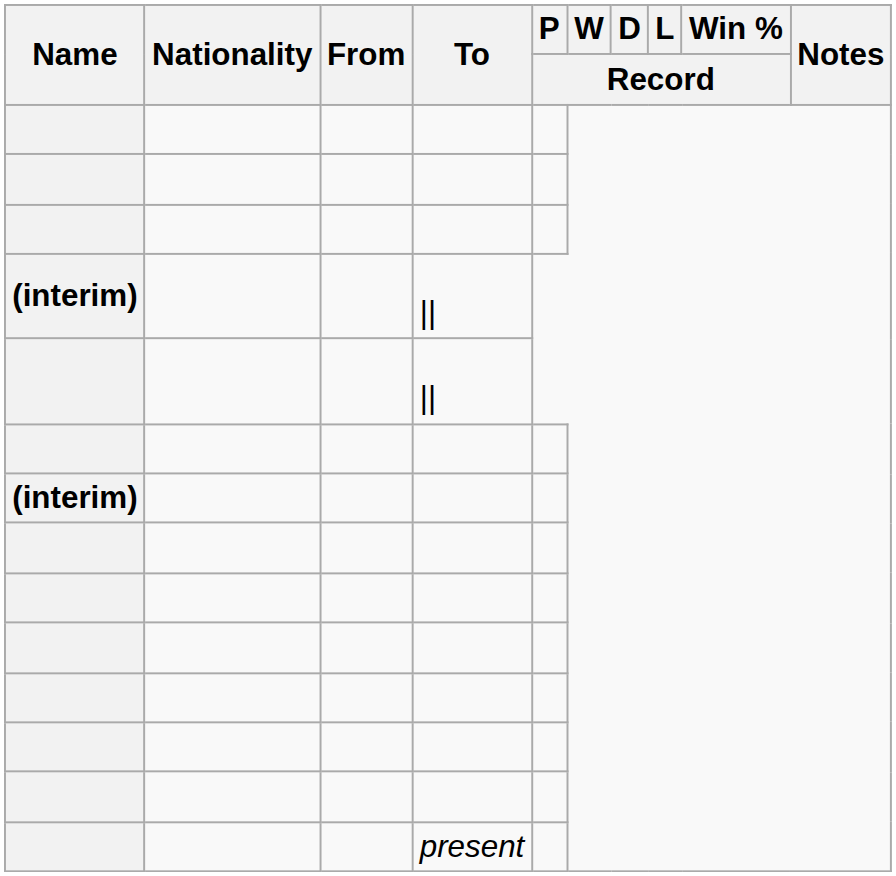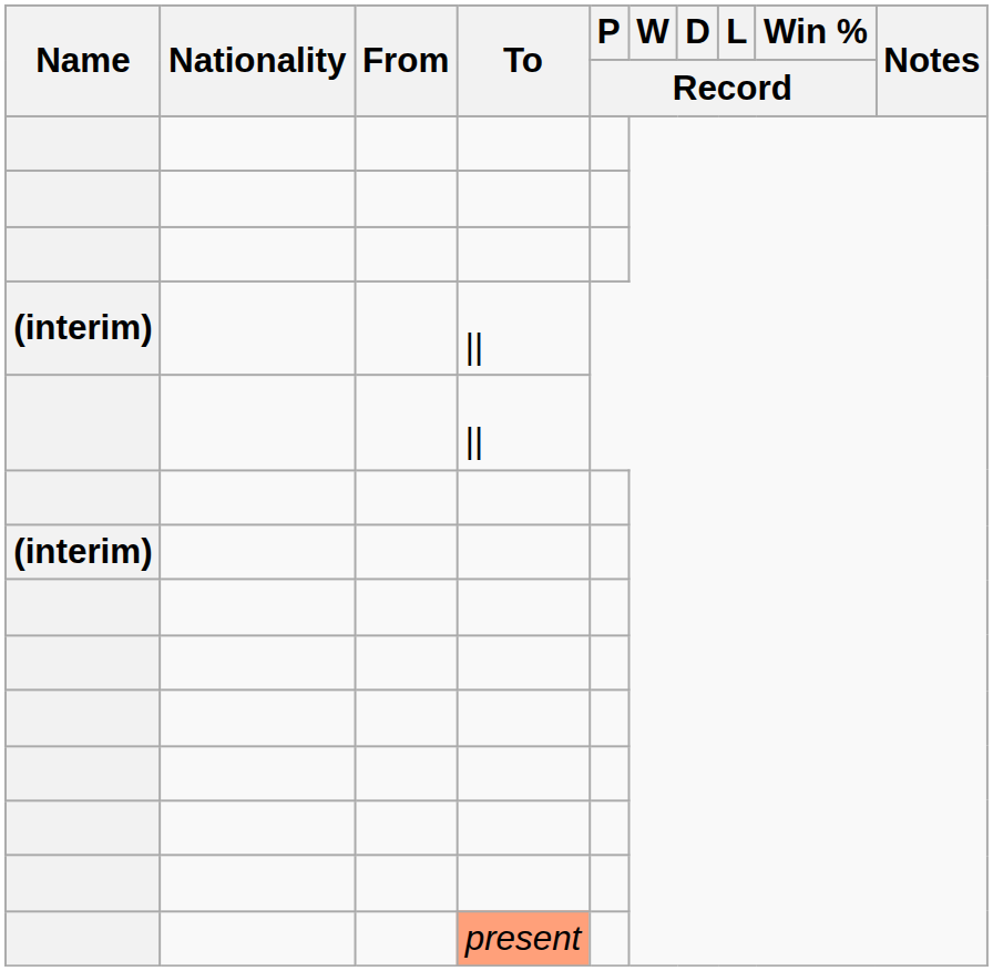present | To: no background -> lightsalmon background
